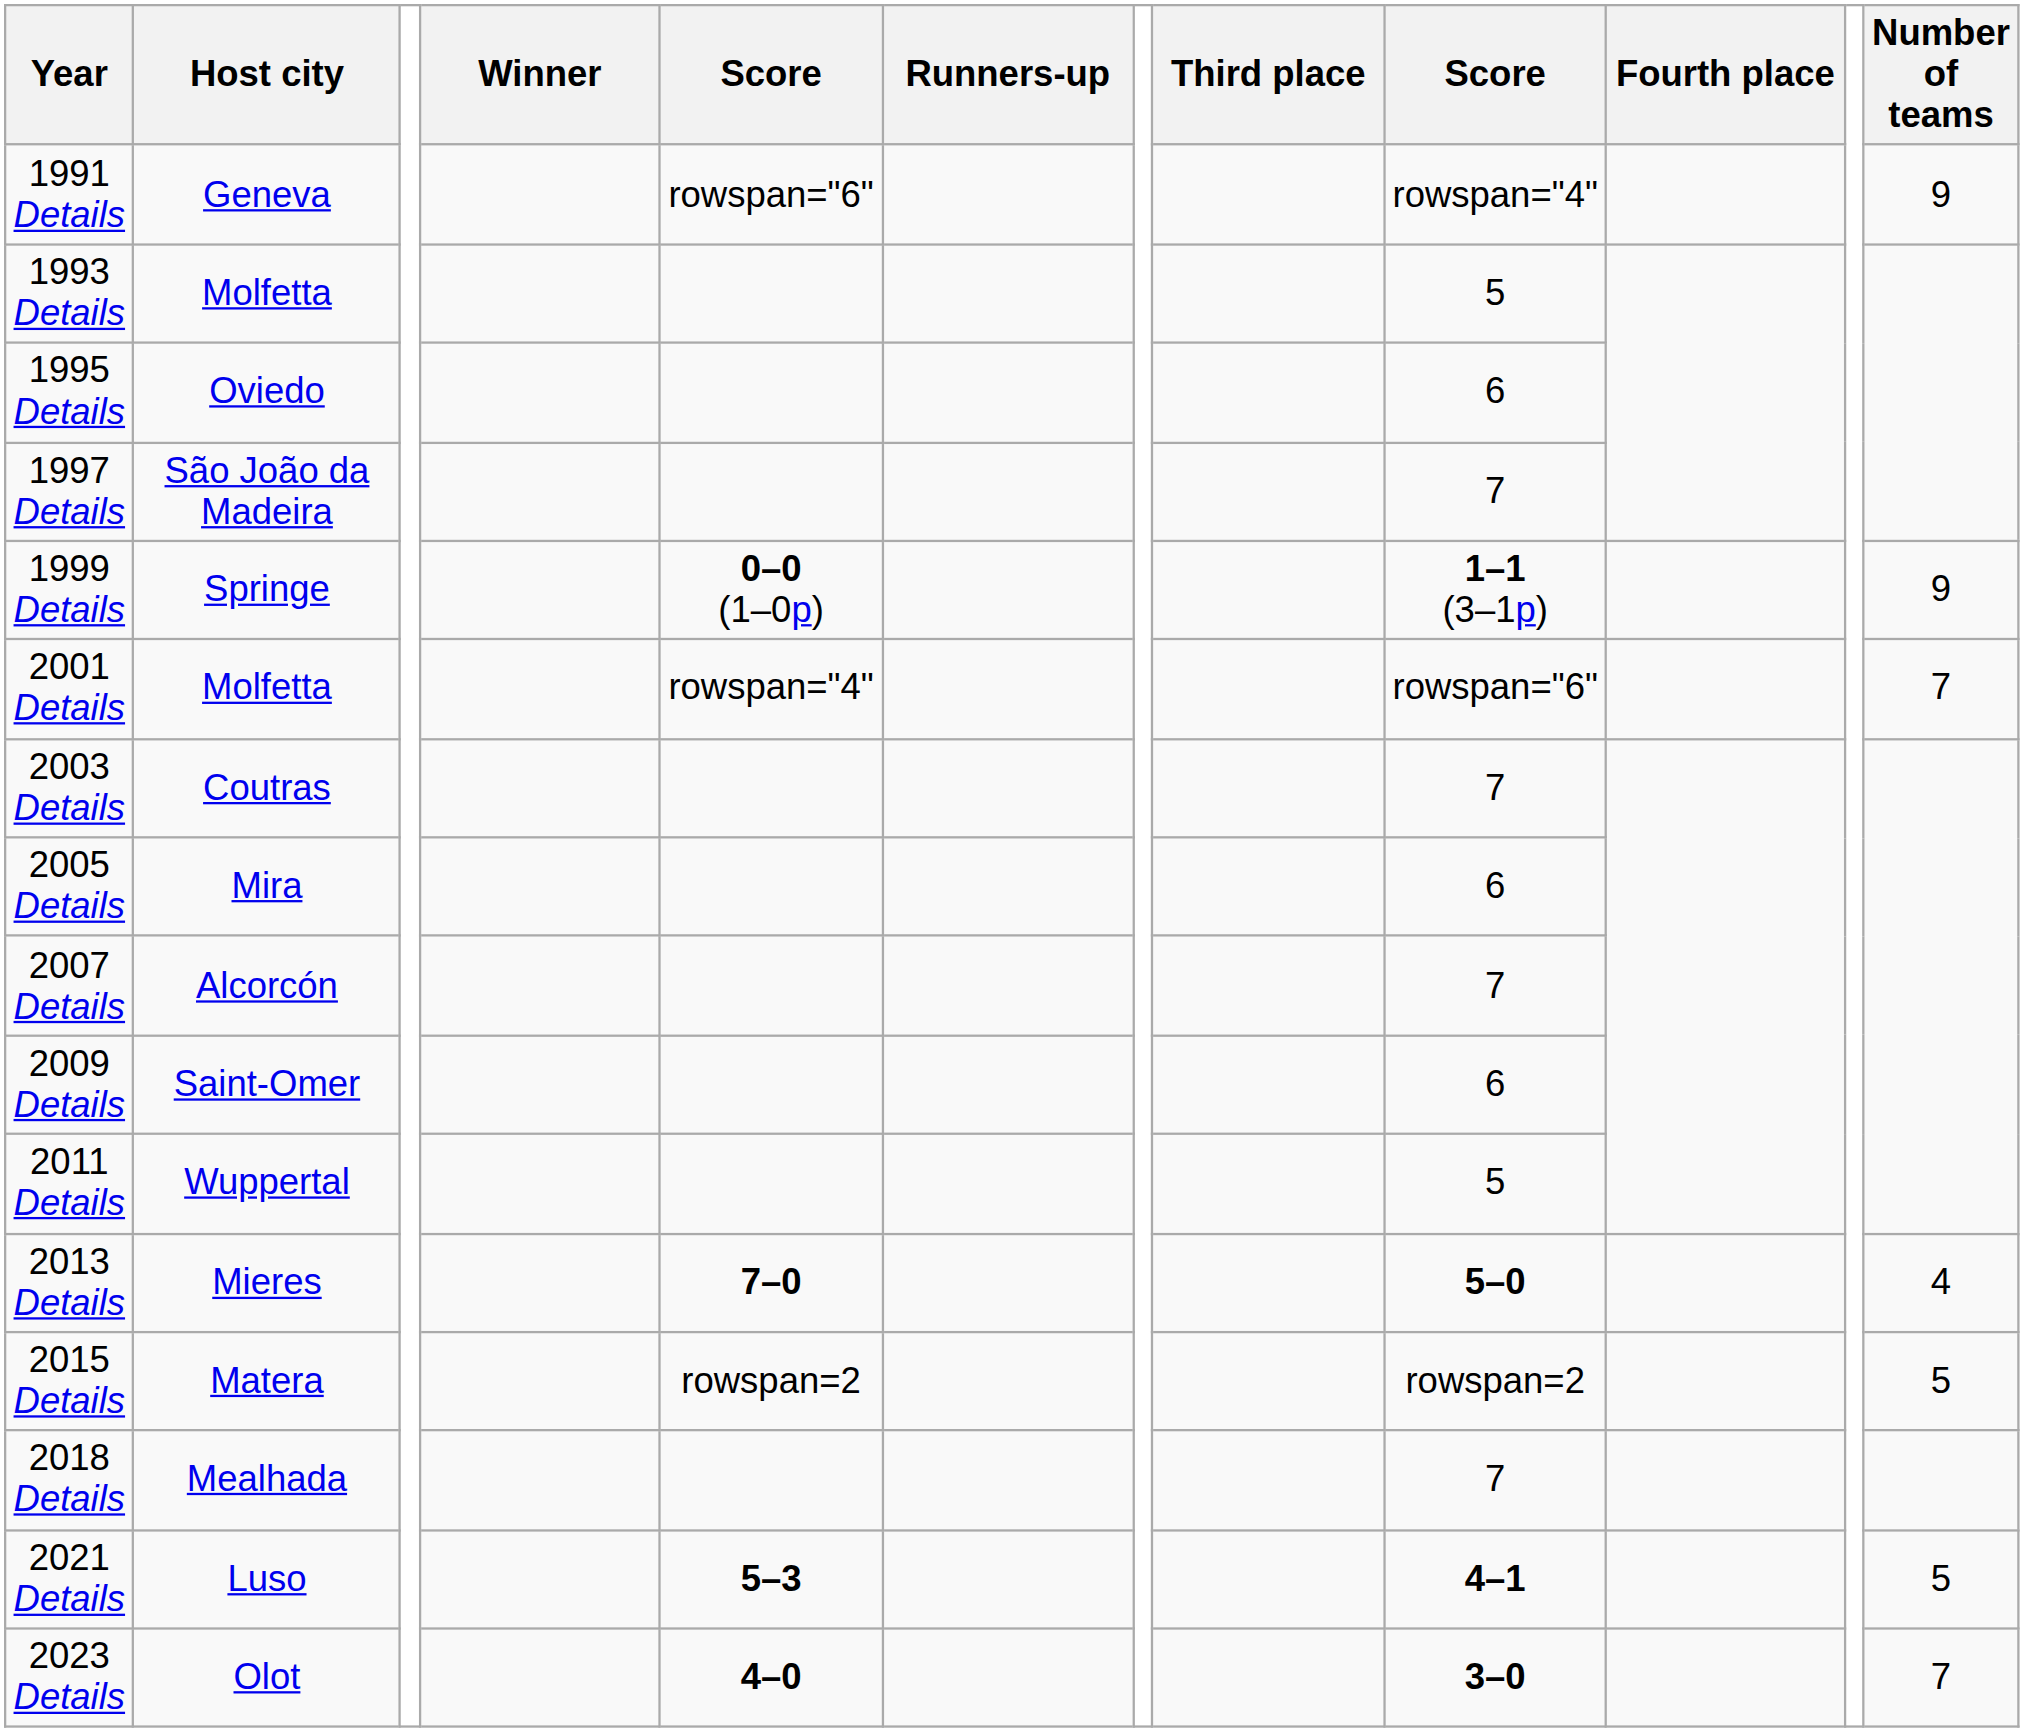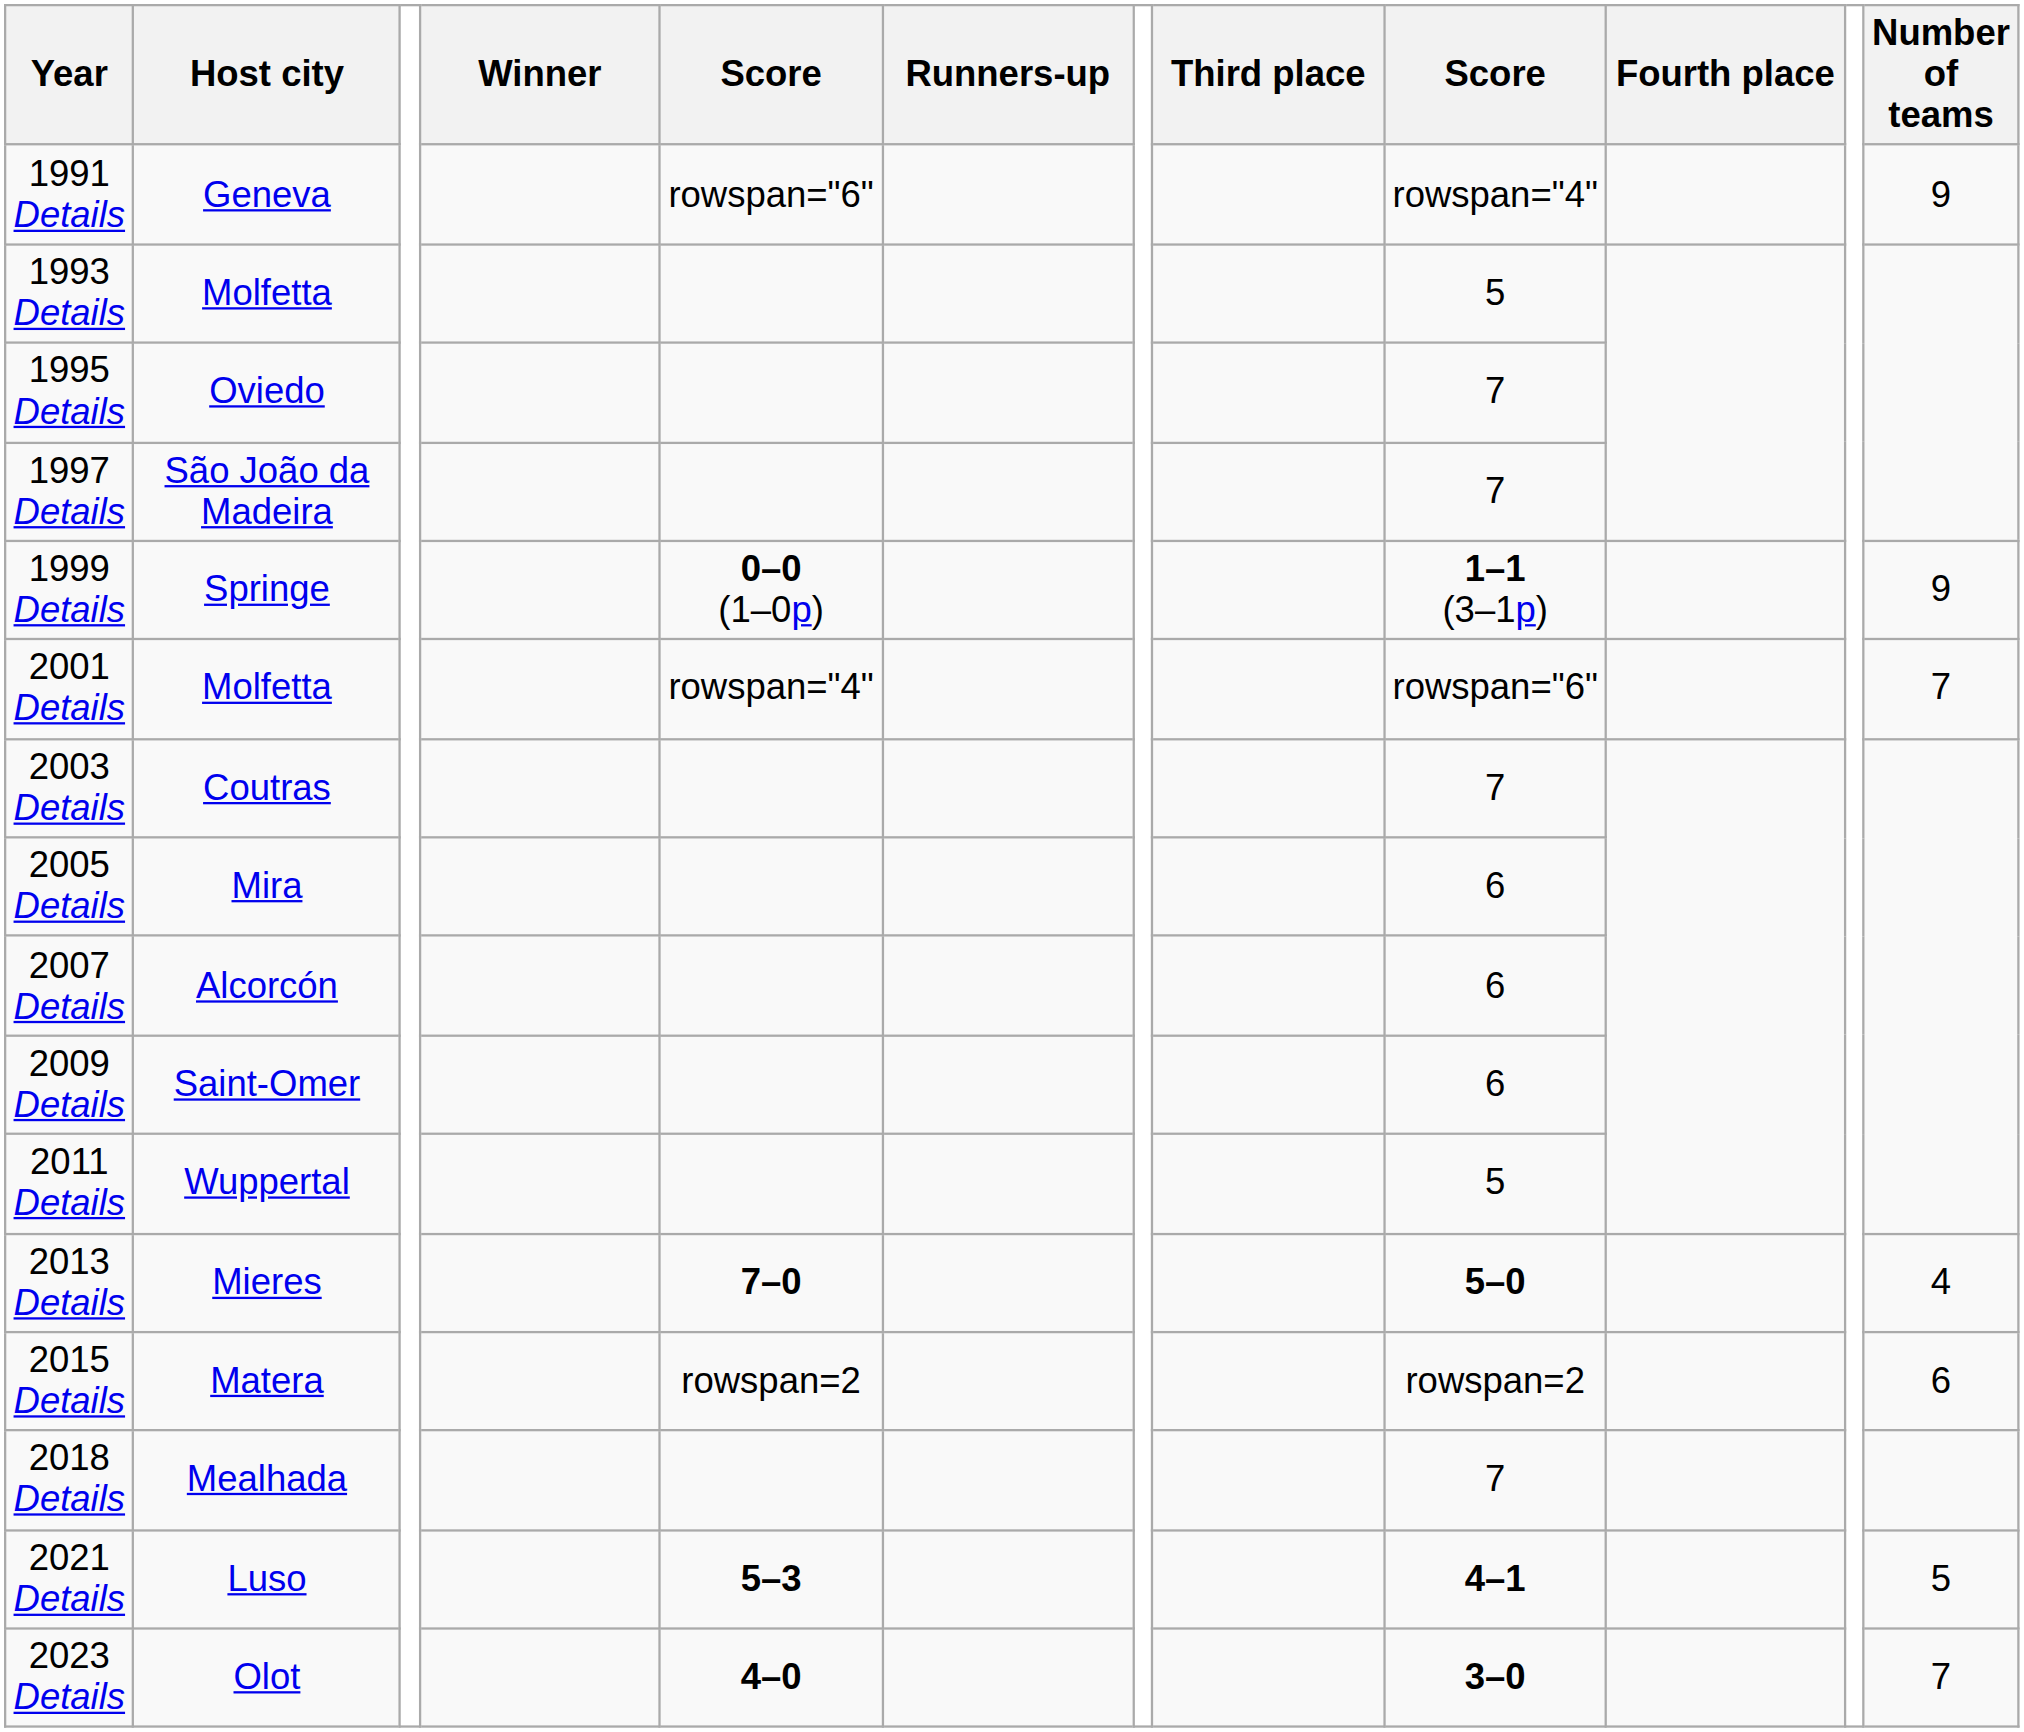1995 Details | column 9: 6 -> 7
2007 Details | column 9: 7 -> 6
2015 Details | Number of teams: 5 -> 6
